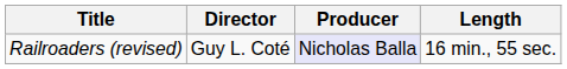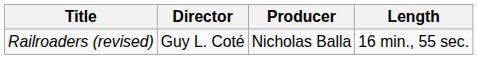Railroaders (revised) | Producer: lavender background -> no background
